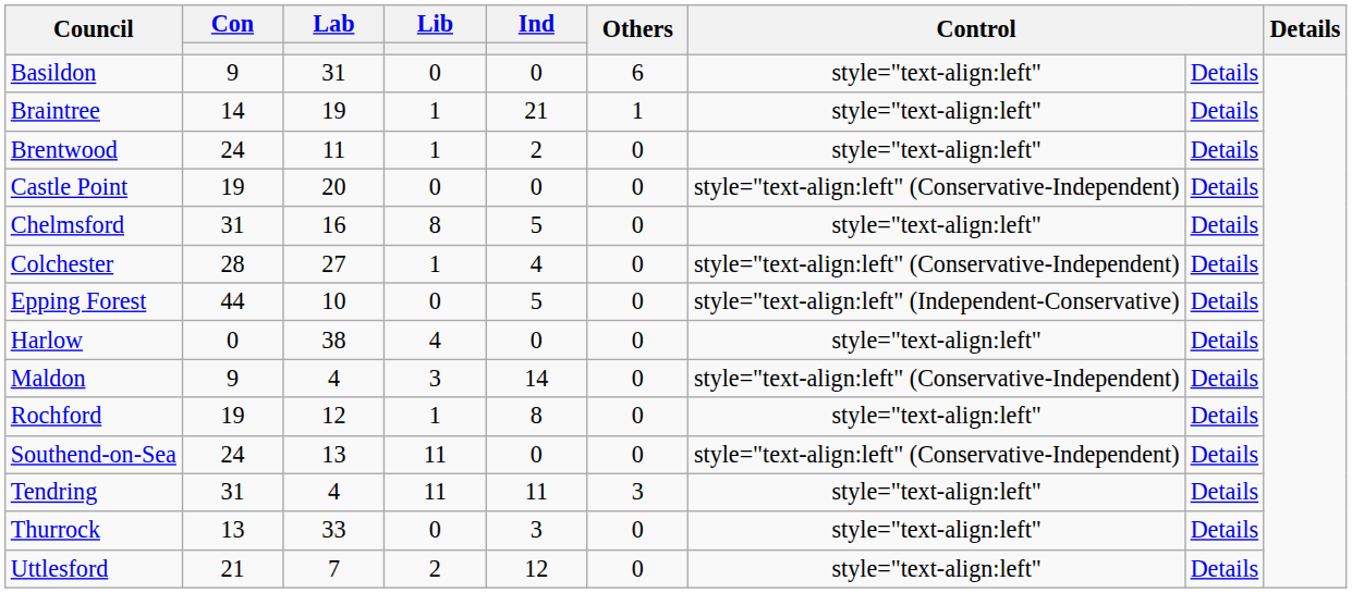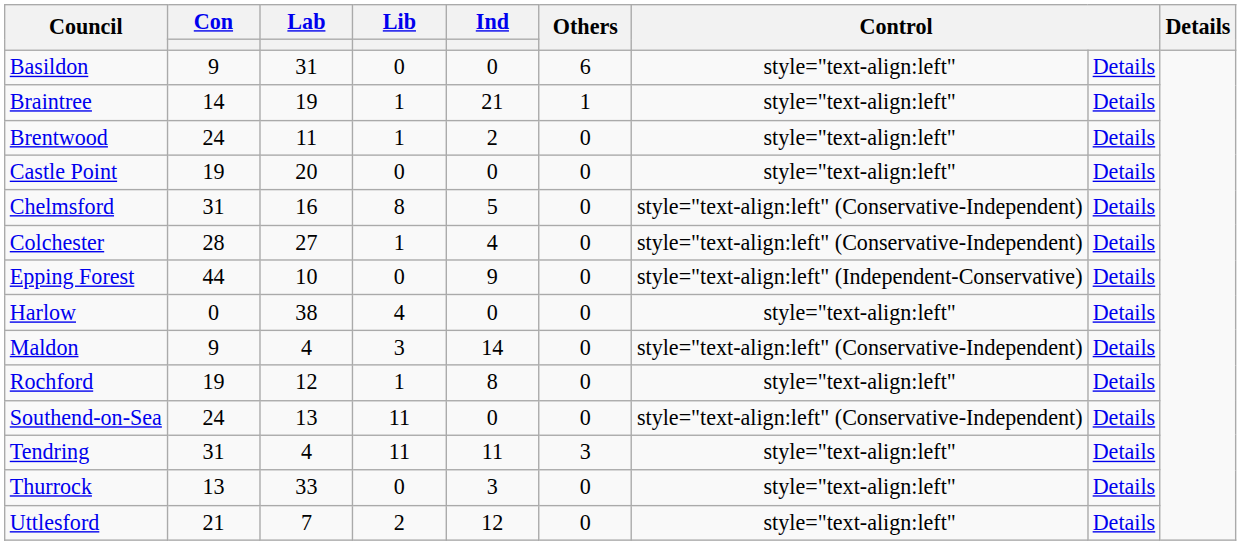Castle Point | column 7: style="text-align:left" (Conservative-Independent) -> style="text-align:left"
Chelmsford | column 7: style="text-align:left" -> style="text-align:left" (Conservative-Independent)
Epping Forest | Ind: 5 -> 9
